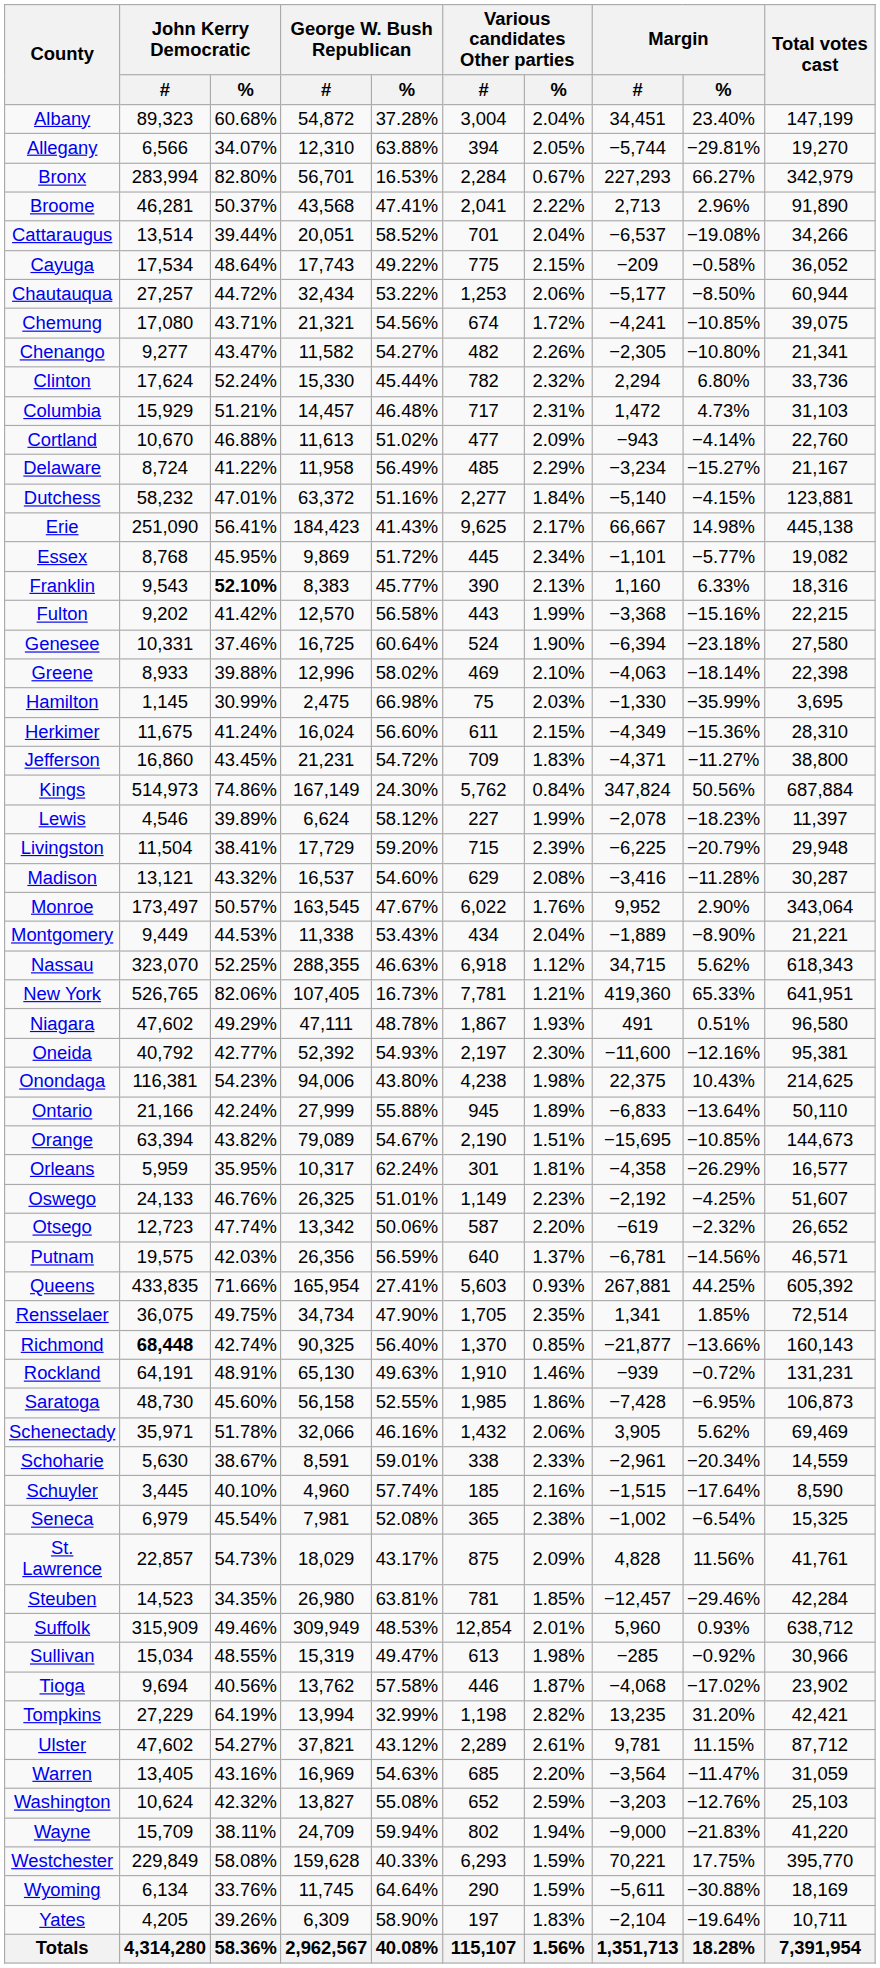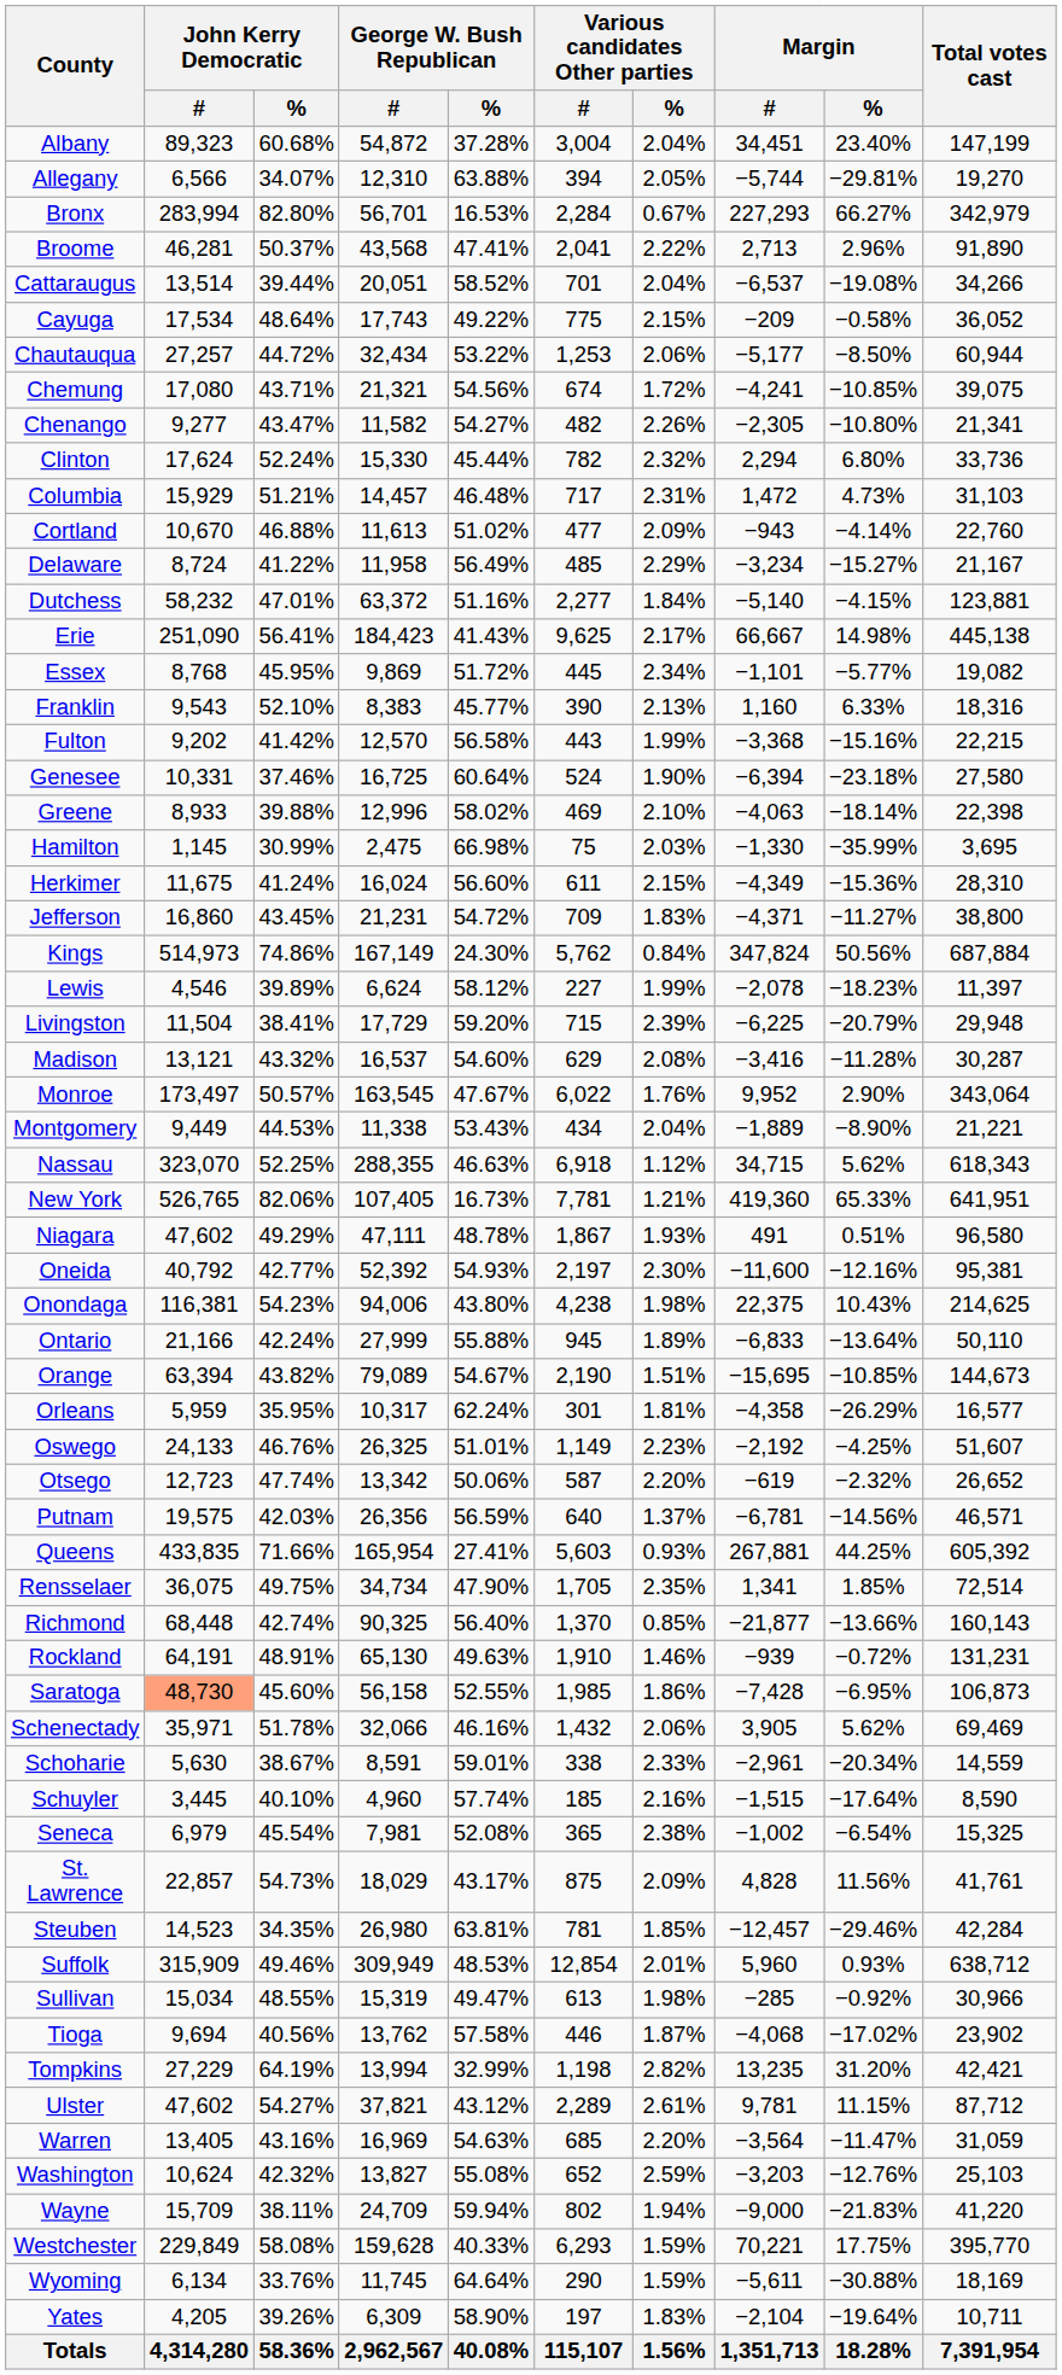Franklin | John Kerry Democratic / %: bold -> normal
Richmond | John Kerry Democratic / #: bold -> normal
Saratoga | John Kerry Democratic / #: no background -> lightsalmon background
